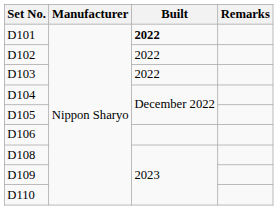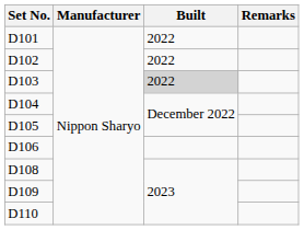D101 | Built: bold -> normal
D103 | Built: no background -> lightgrey background
